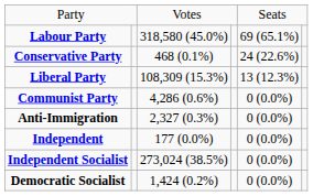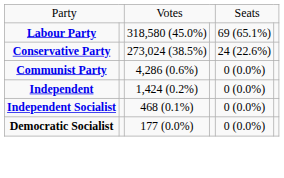Conservative Party | column 3: 468 (0.1%) -> 273,024 (38.5%)
- row: Liberal Party | 108,309 (15.3%) | 13 (12.3%)
- row: Anti-Immigration | 2,327 (0.3%) | 0 (0.0%)
Independent | column 3: 177 (0.0%) -> 1,424 (0.2%)
Independent Socialist | column 3: 273,024 (38.5%) -> 468 (0.1%)
Democratic Socialist | column 3: 1,424 (0.2%) -> 177 (0.0%)
